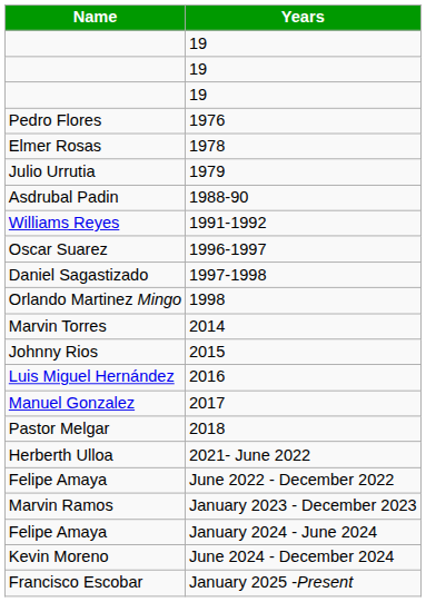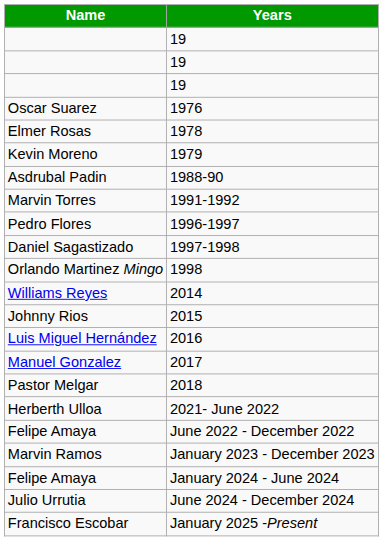row 5 | Name: Pedro Flores -> Oscar Suarez
row 7 | Name: Julio Urrutia -> Kevin Moreno
row 9 | Name: Williams Reyes -> Marvin Torres
row 10 | Name: Oscar Suarez -> Pedro Flores
row 13 | Name: Marvin Torres -> Williams Reyes
row 22 | Name: Kevin Moreno -> Julio Urrutia
